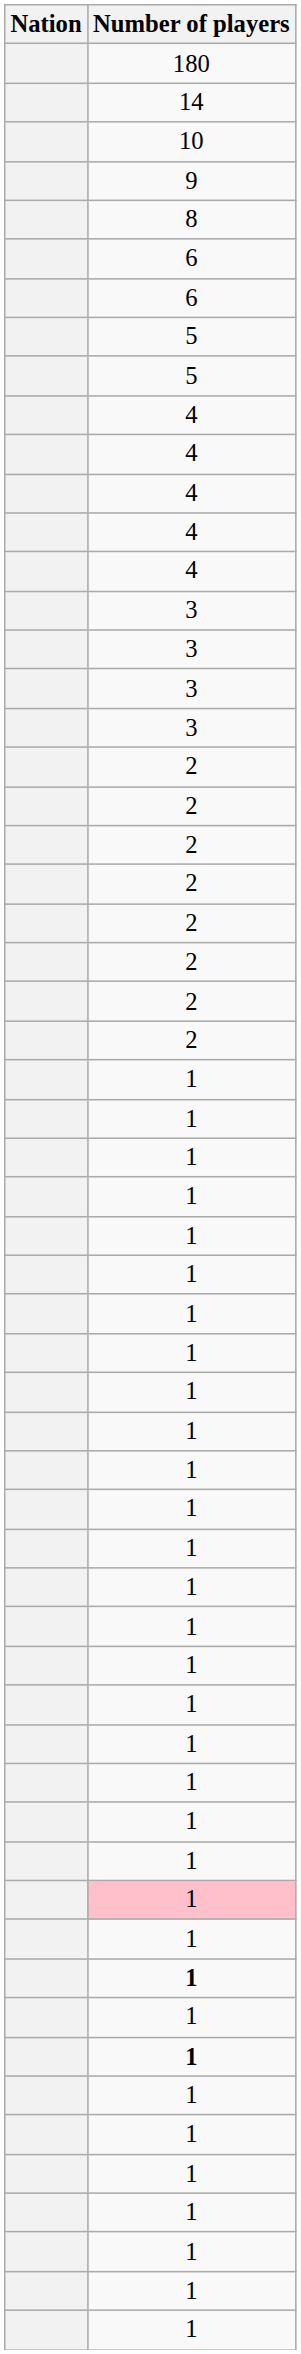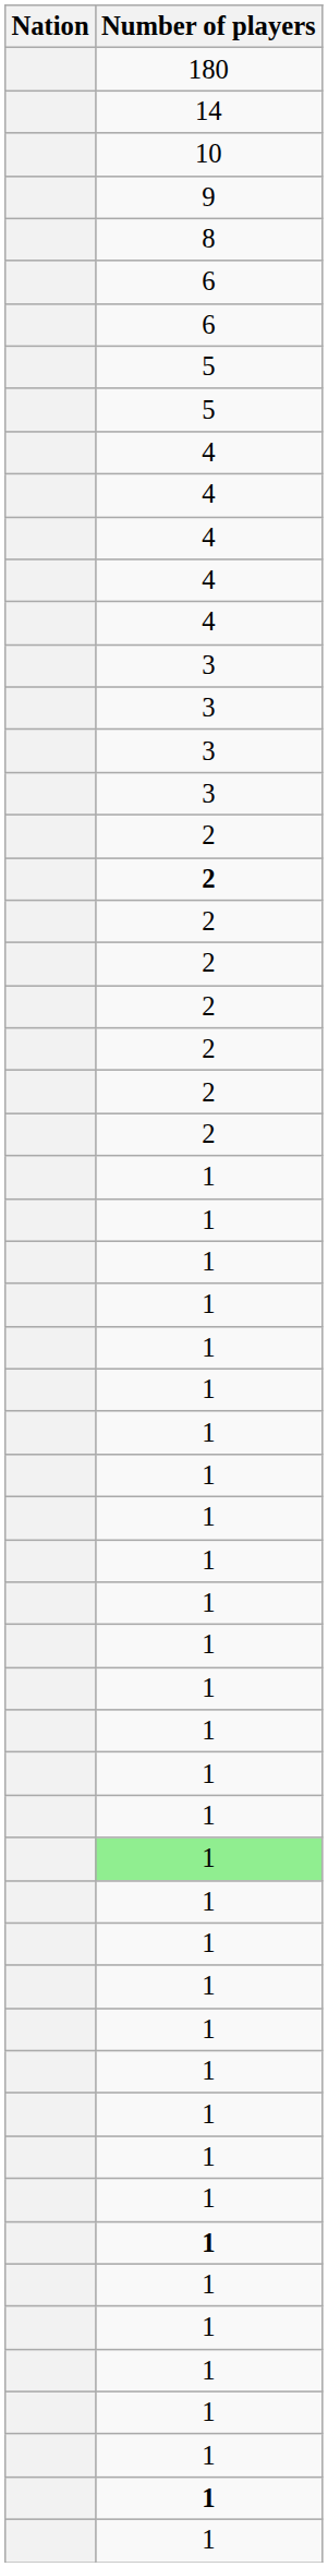row 21 | Number of players: normal -> bold
row 44 | Number of players: no background -> lightgreen background
row 49 | Number of players: pink background -> no background
row 51 | Number of players: bold -> normal
row 59 | Number of players: normal -> bold
